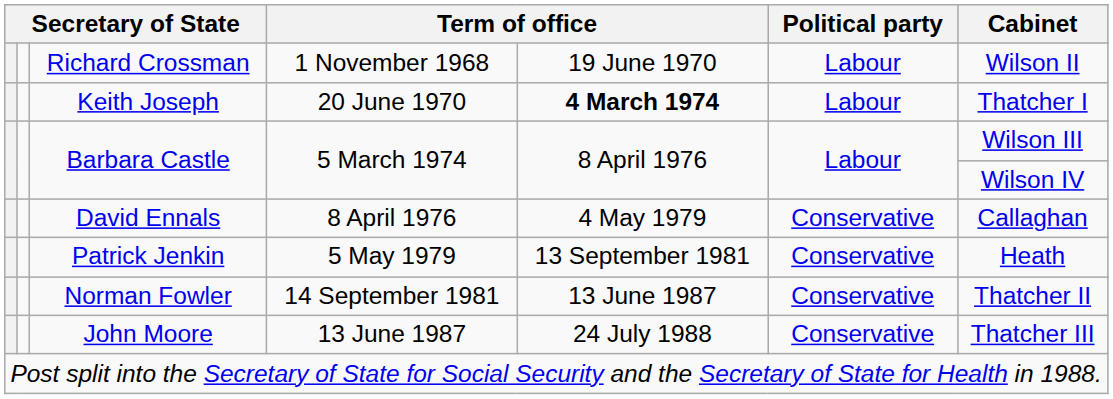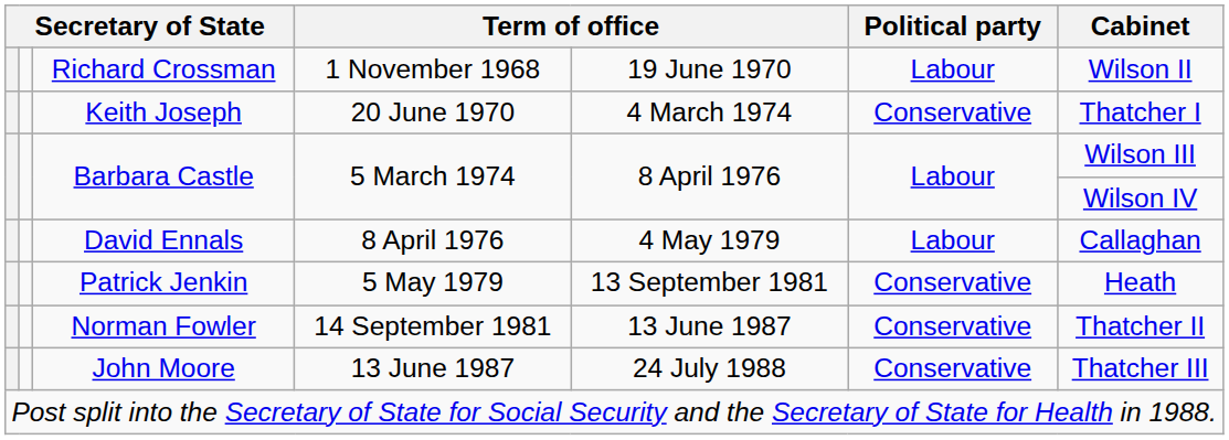Keith Joseph | column 5: bold -> normal
Keith Joseph | Political party: Labour -> Conservative
David Ennals | Political party: Conservative -> Labour
